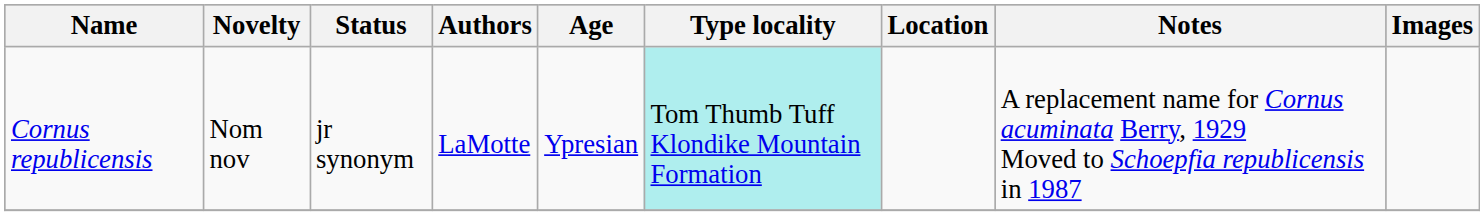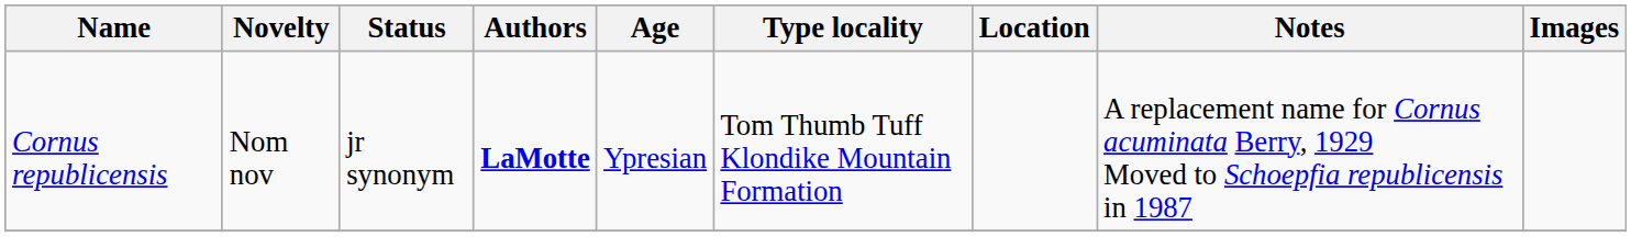Cornus republicensis | Authors: normal -> bold
Cornus republicensis | Type locality: paleturquoise background -> no background
